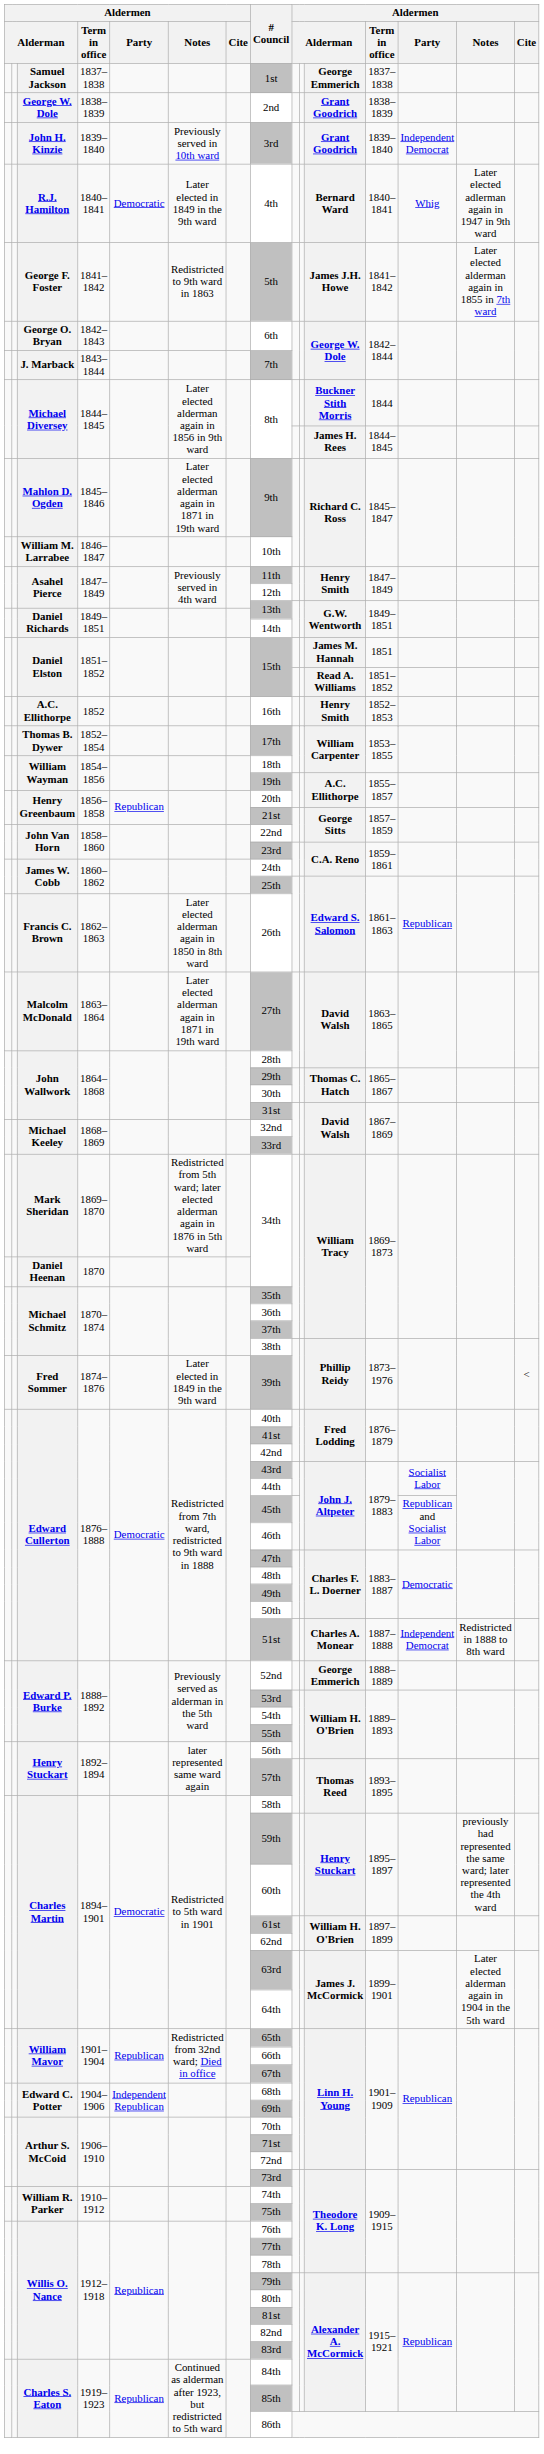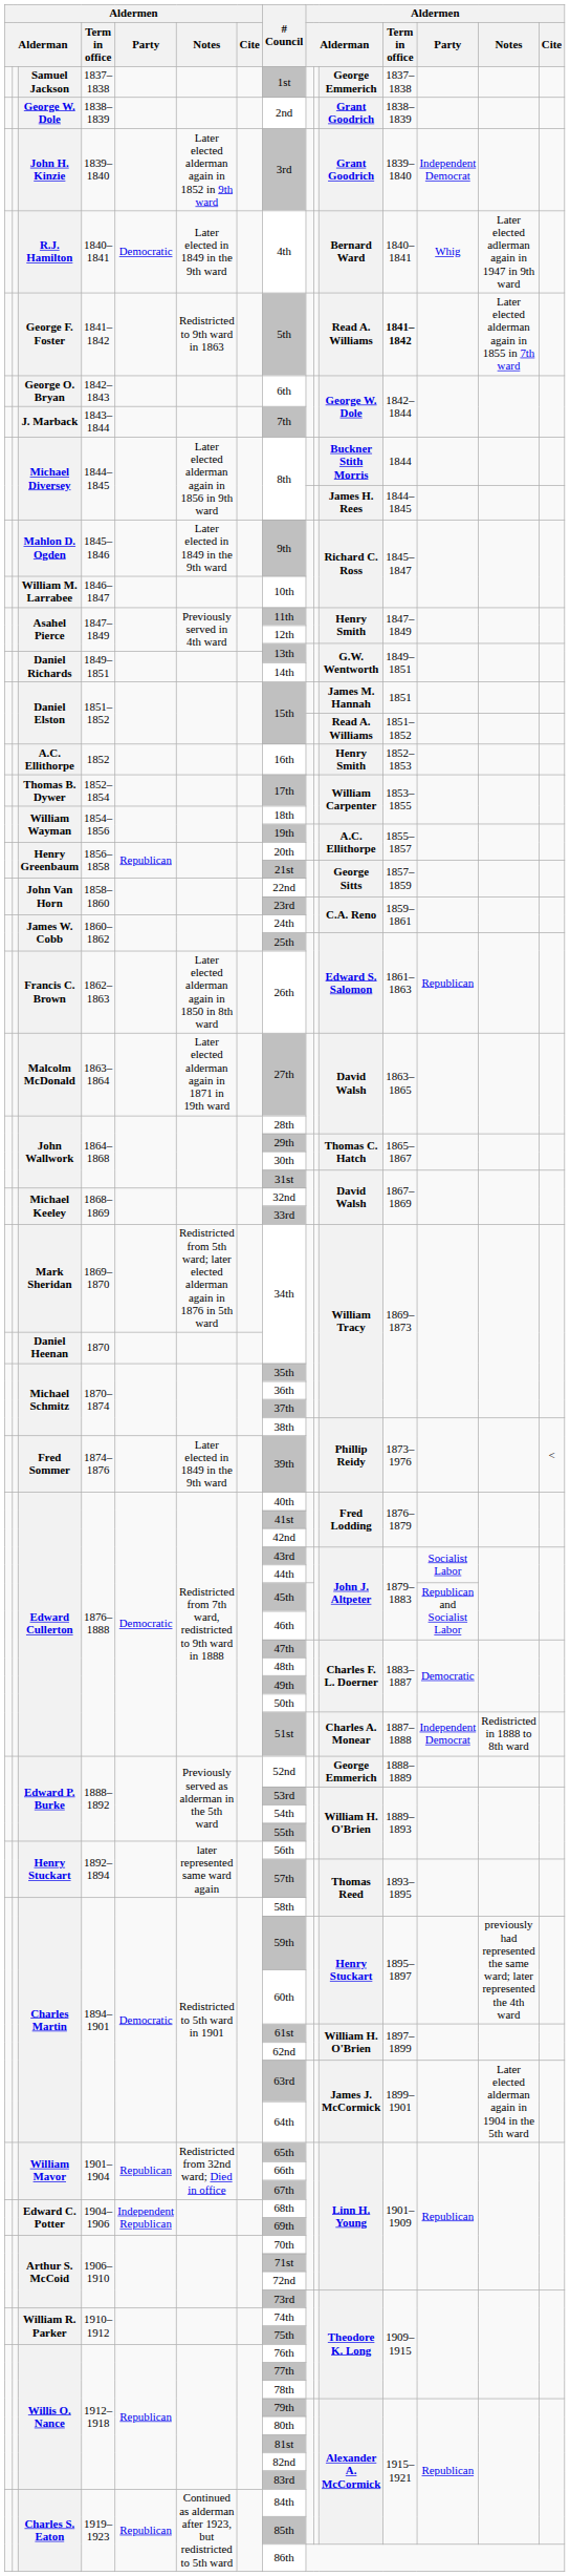John H. Kinzie | column 6: Previously served in 10th ward -> Later elected alderman again in 1852 in 9th ward
George F. Foster | column 11: James J.H. Howe -> Read A. Williams
George F. Foster | column 12: normal -> bold
Mahlon D. Ogden | column 6: Later elected alderman again in 1871 in 19th ward -> Later elected in 1849 in the 9th ward
